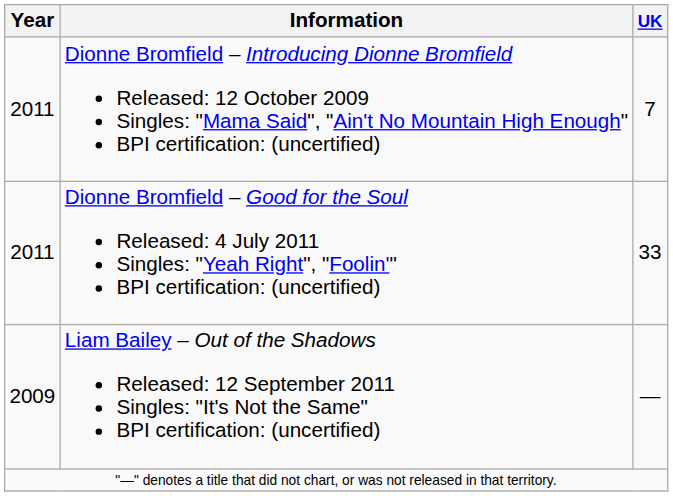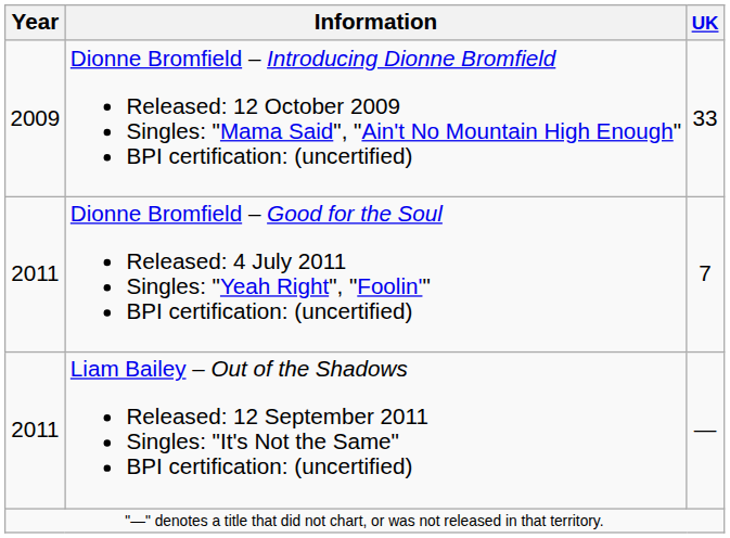row 2 | Year: 2011 -> 2009
row 2 | UK: 7 -> 33
row 3 | UK: 33 -> 7
row 4 | Year: 2009 -> 2011
